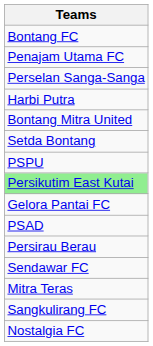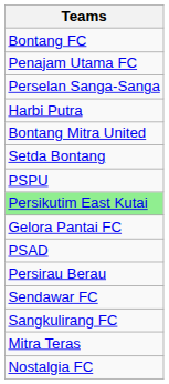row 14 | column 1: Mitra Teras -> Sangkulirang FC
row 15 | column 1: Sangkulirang FC -> Mitra Teras
